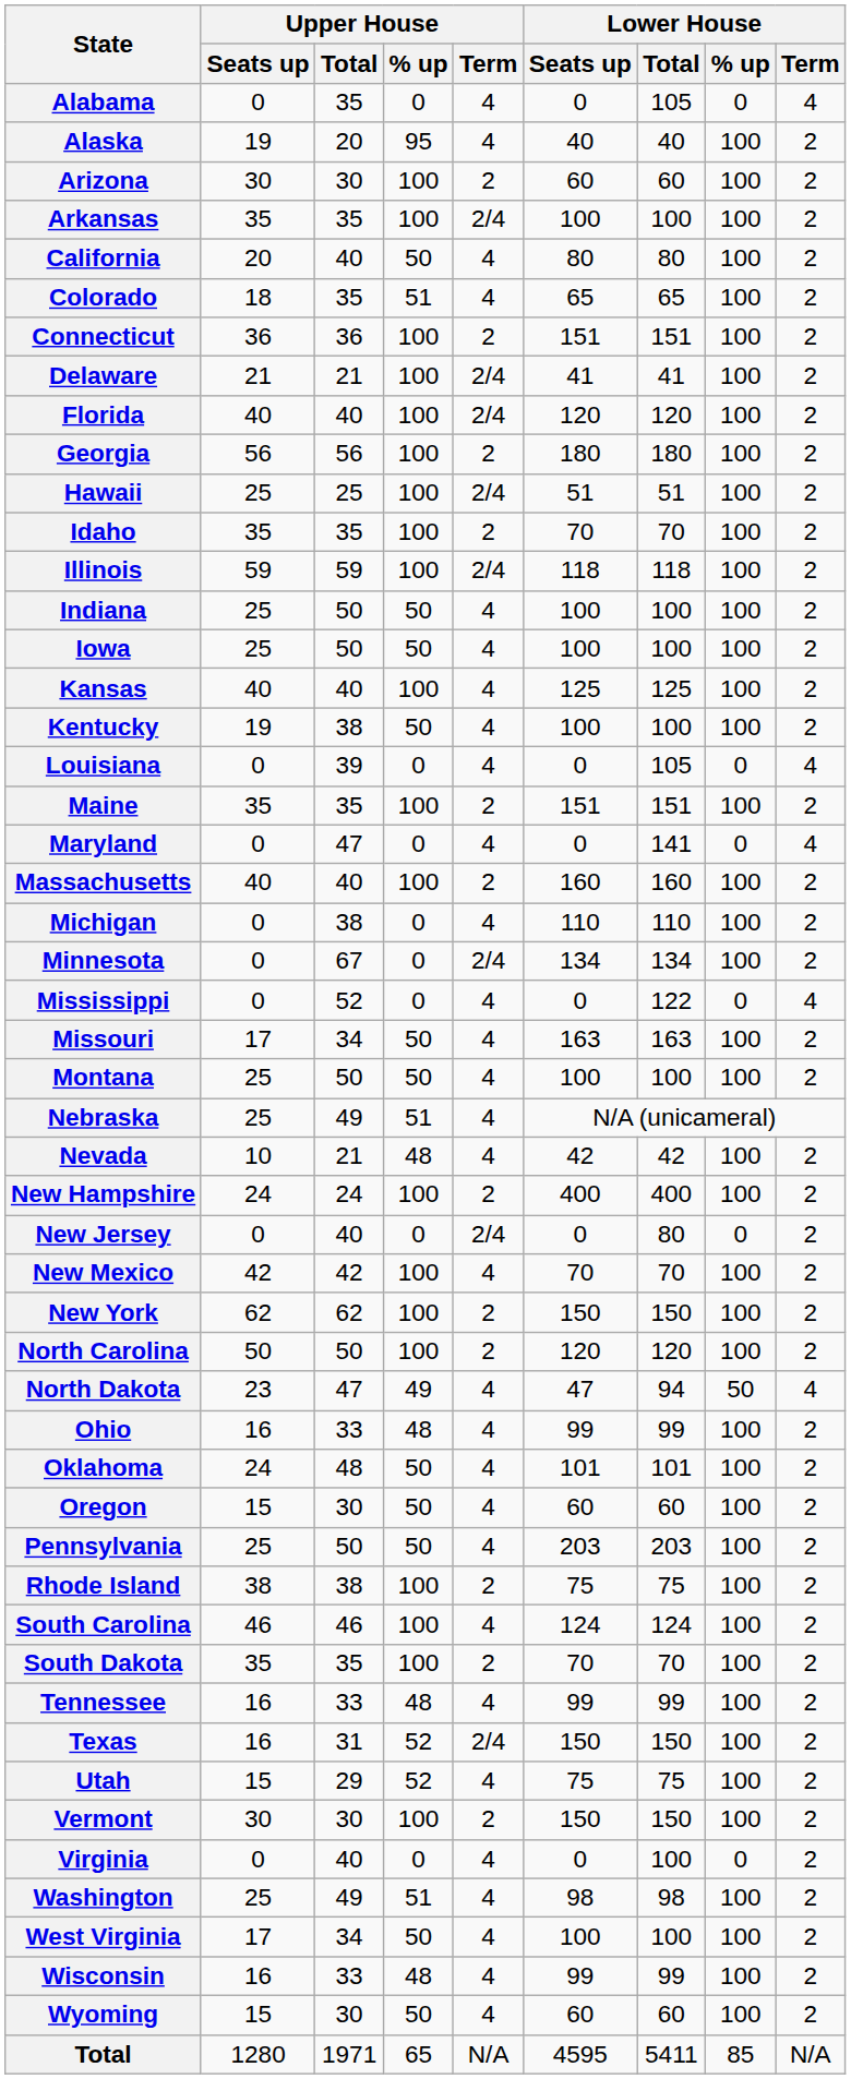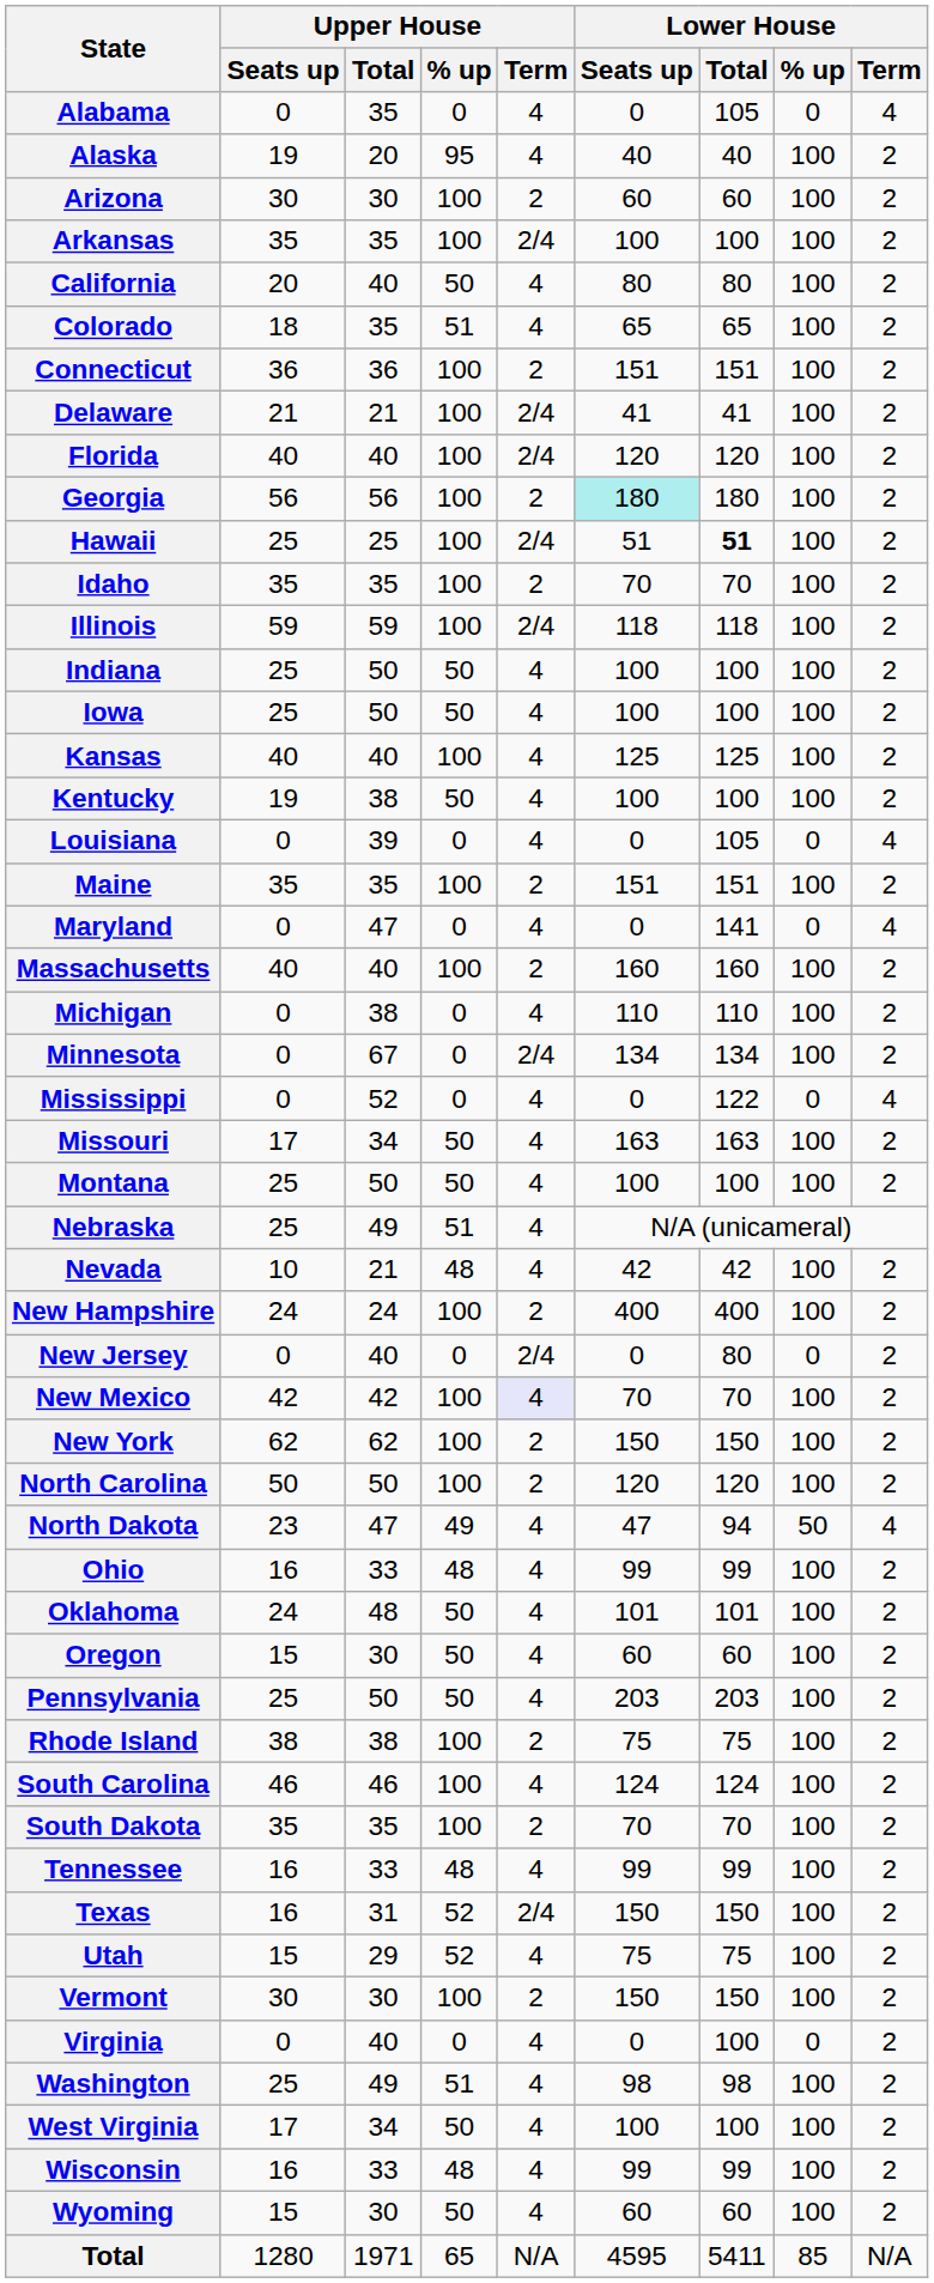Georgia | Lower House / Seats up: no background -> paleturquoise background
Hawaii | Lower House / Total: normal -> bold
New Mexico | Upper House / Term: no background -> lavender background
